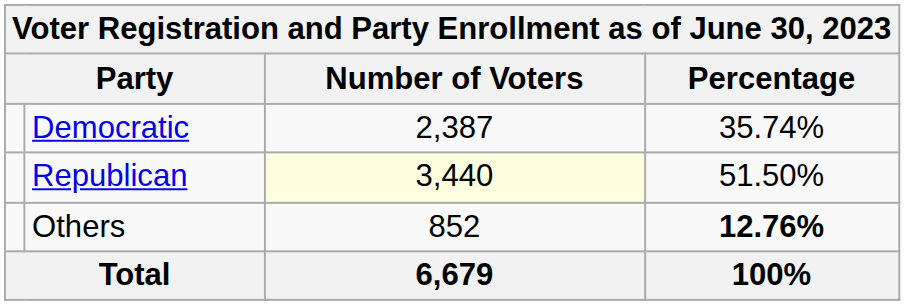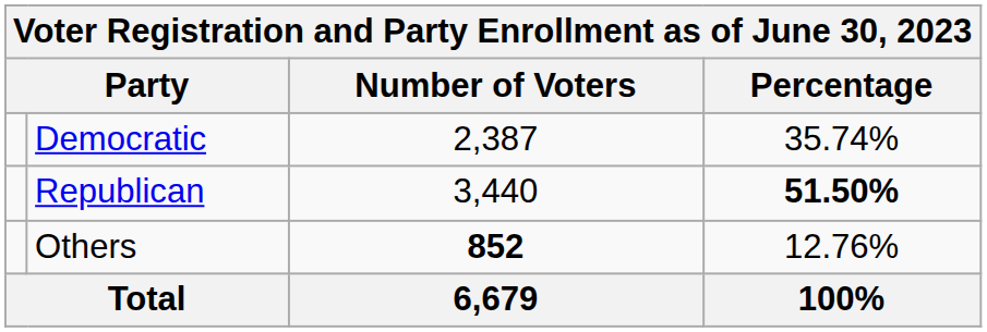Republican | Number of Voters: lightyellow background -> no background
Republican | Percentage: normal -> bold
Others | Number of Voters: normal -> bold
Others | Percentage: bold -> normal
